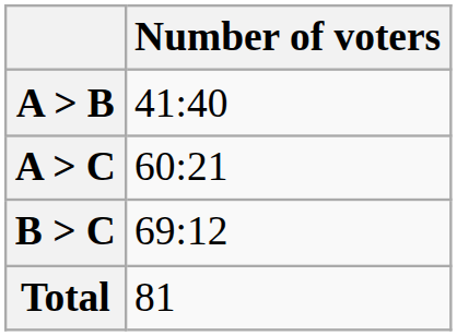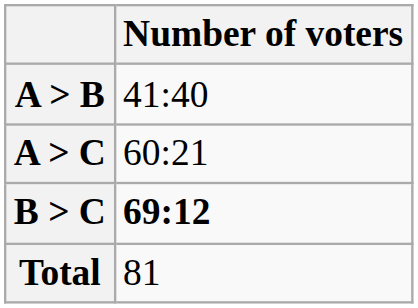B > C | Number of voters: normal -> bold
